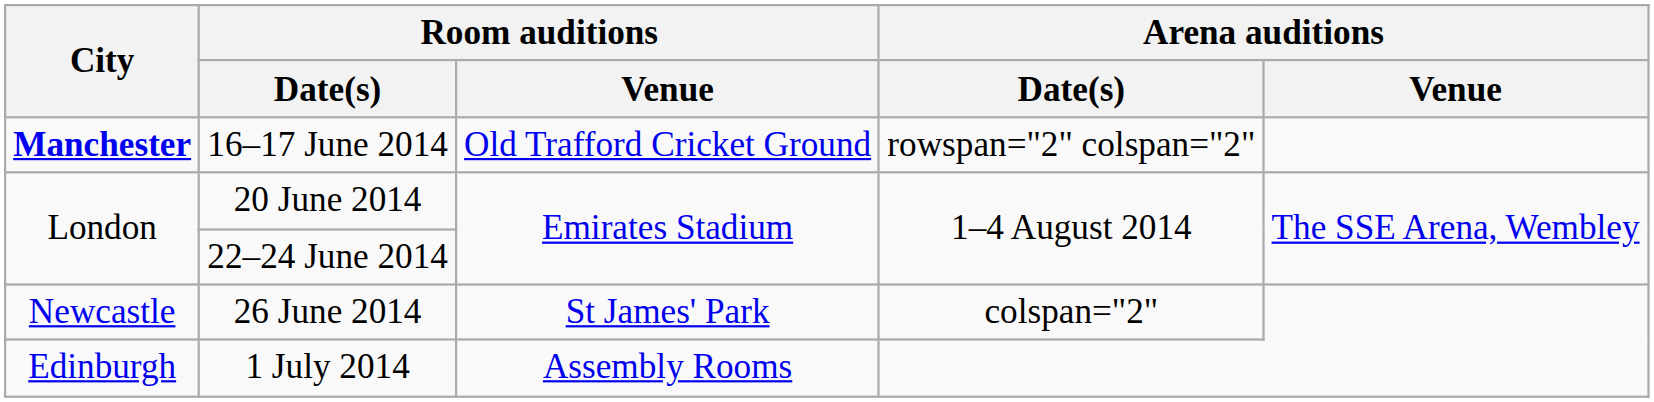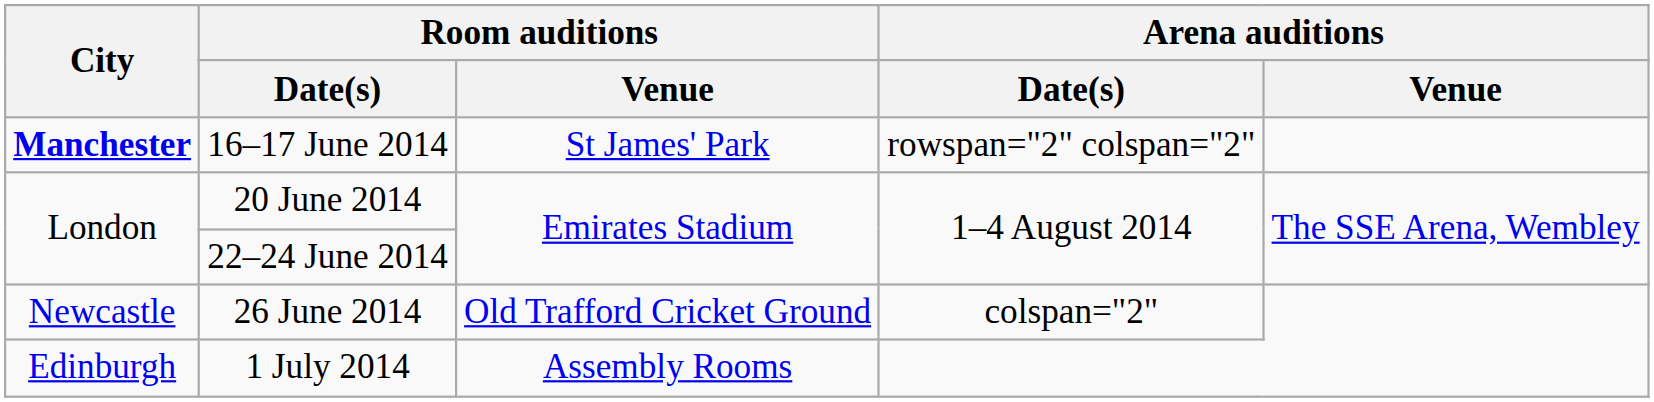16–17 June 2014 | Room auditions / Venue: Old Trafford Cricket Ground -> St James' Park
26 June 2014 | Room auditions / Venue: St James' Park -> Old Trafford Cricket Ground
